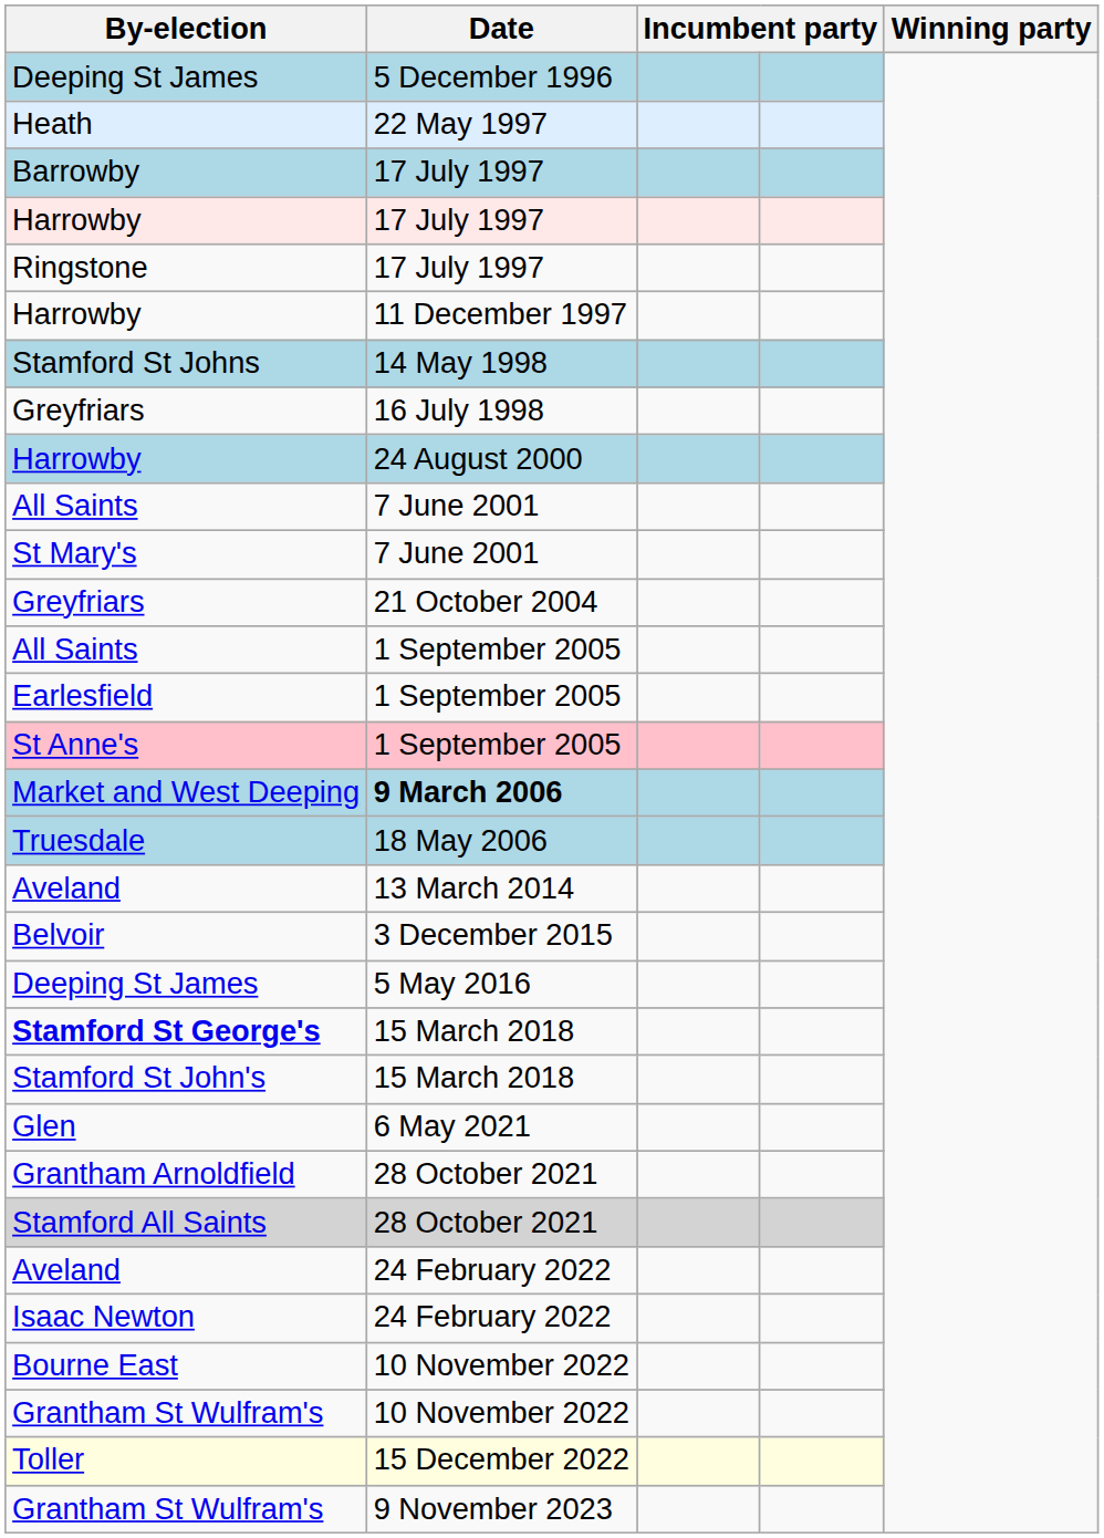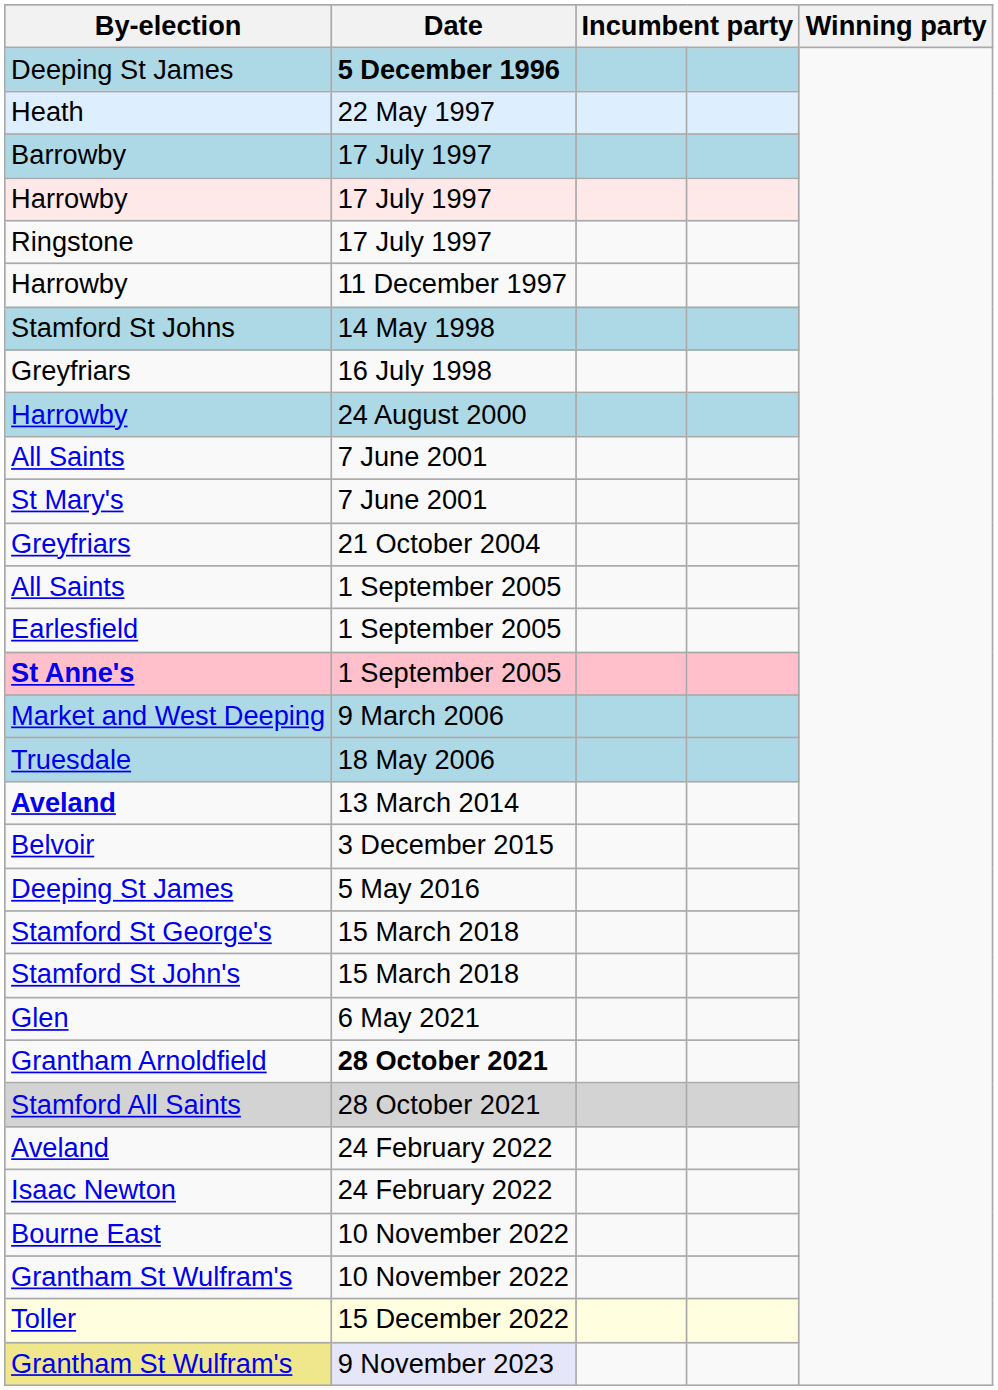Deeping St James / 5 December 1996 | Date: normal -> bold
St Anne's | By-election: normal -> bold
Market and West Deeping | Date: bold -> normal
Aveland / 13 March 2014 | By-election: normal -> bold
Stamford St George's | By-election: bold -> normal
Grantham Arnoldfield | Date: normal -> bold
Grantham St Wulfram's / 9 November 2023 | By-election: no background -> khaki background
Grantham St Wulfram's / 9 November 2023 | Date: no background -> lavender background
